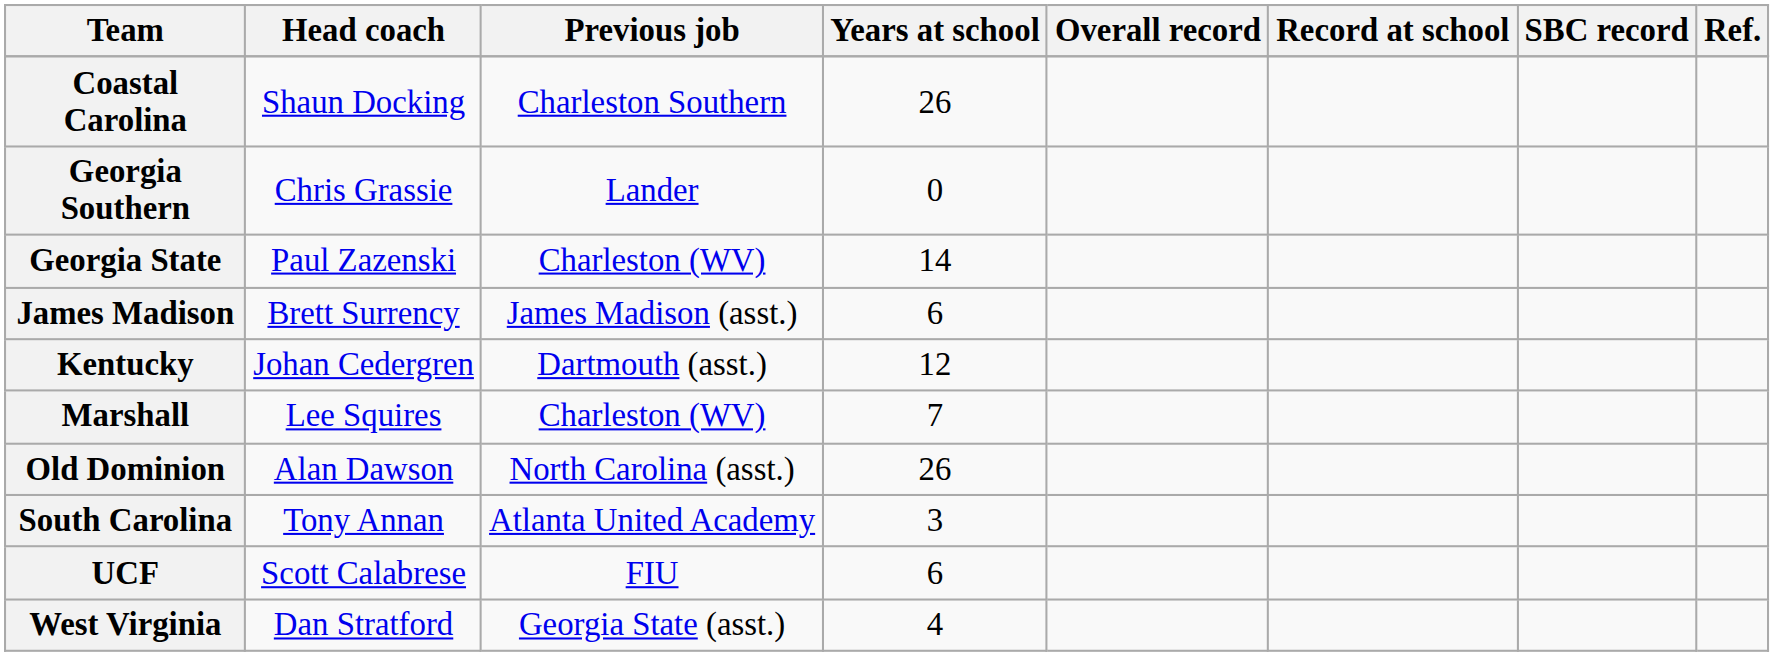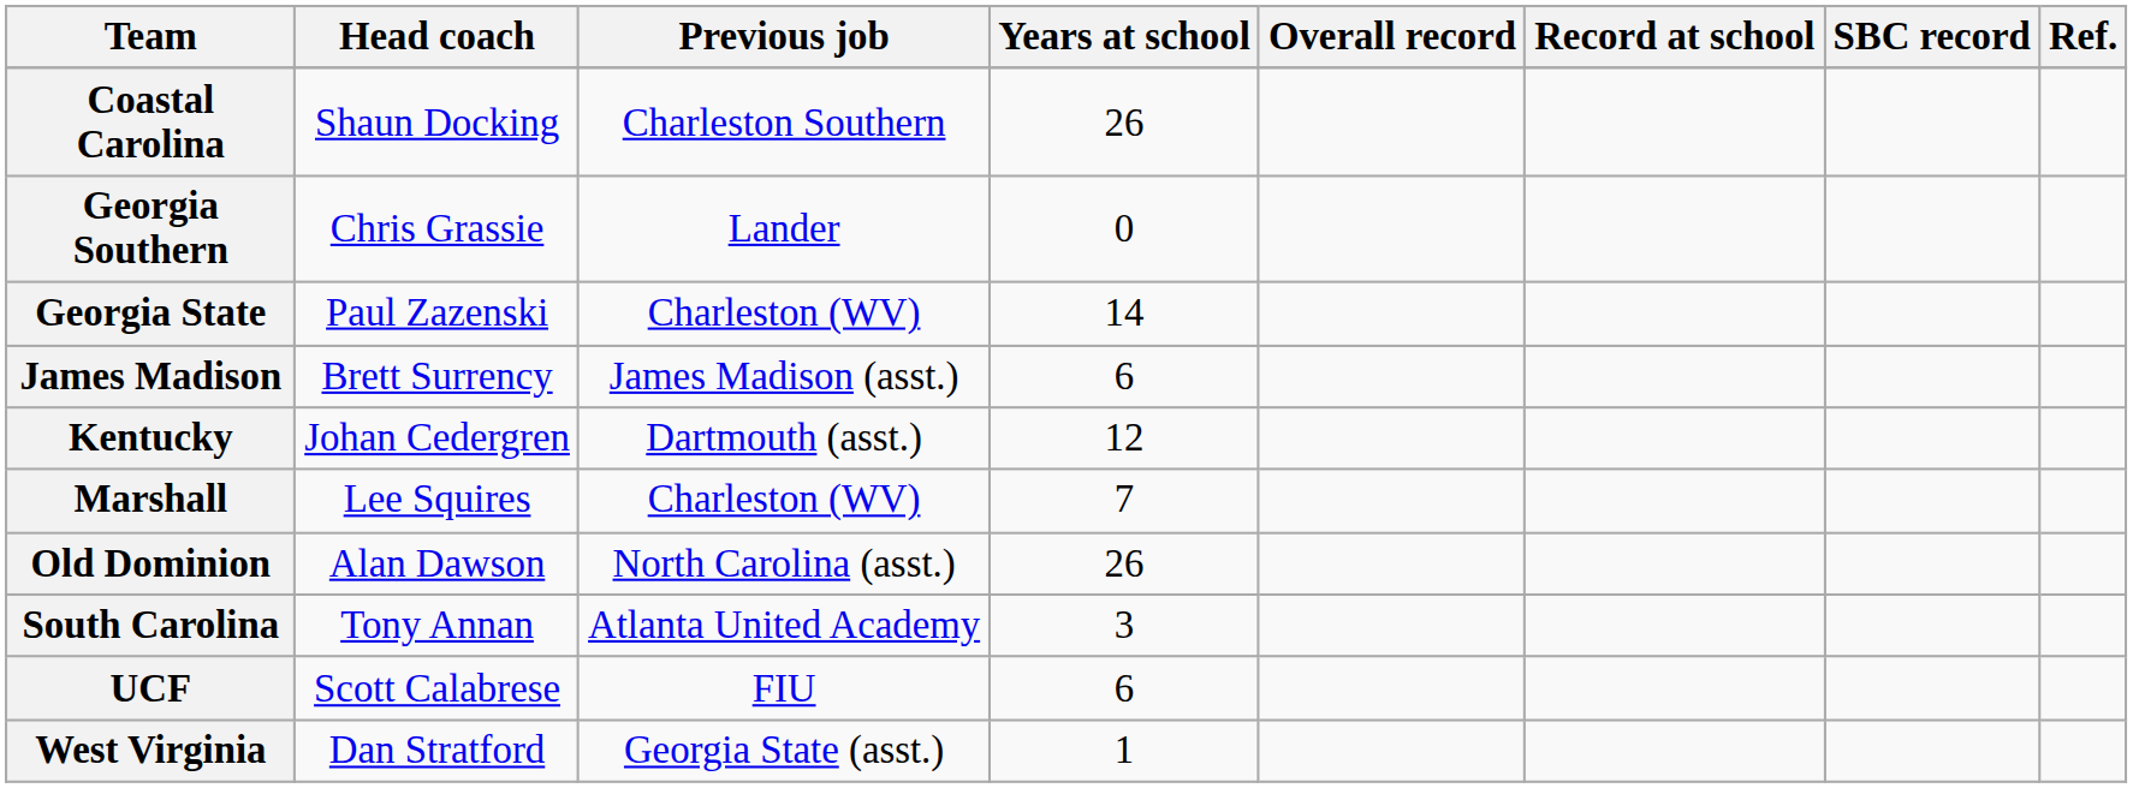West Virginia | Years at school: 4 -> 1
